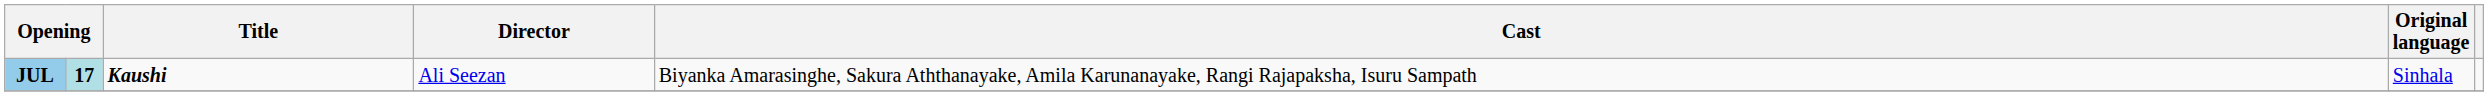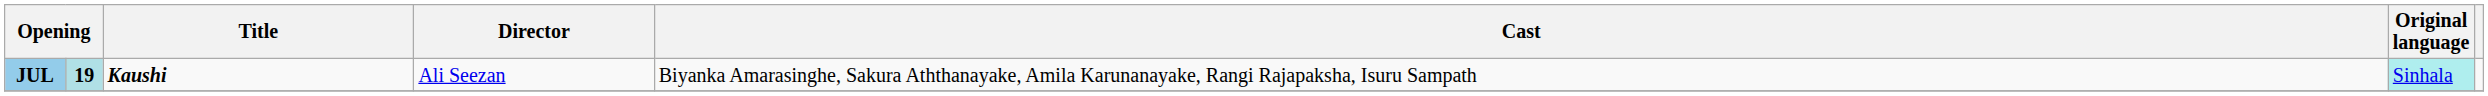JUL | column 2: 17 -> 19
JUL | Original language: no background -> paleturquoise background
